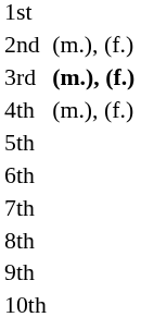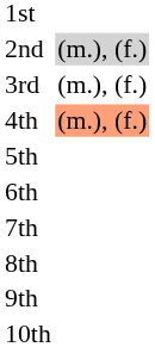2nd | column 2: no background -> lightgrey background
3rd | column 2: bold -> normal
4th | column 2: no background -> lightsalmon background
